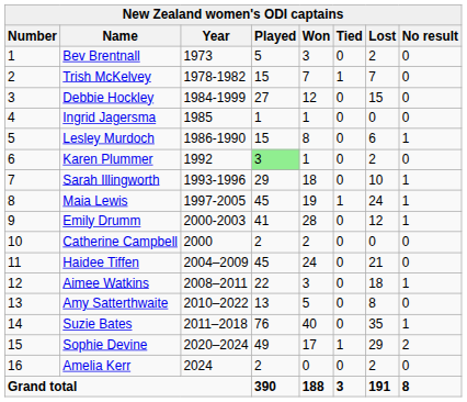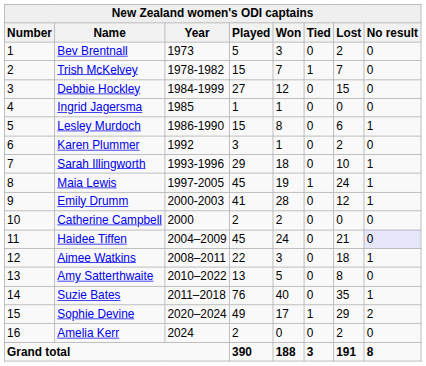Karen Plummer | Played: lightgreen background -> no background
Haidee Tiffen | No result: no background -> lavender background
